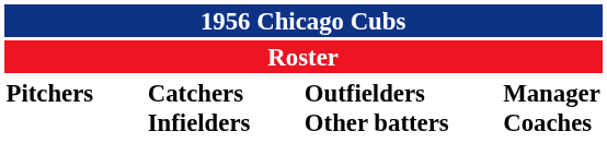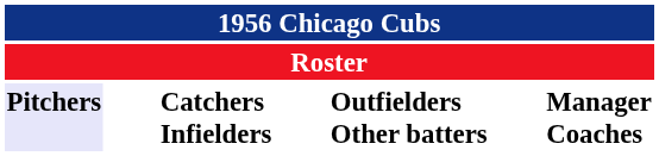Pitchers | column 1: no background -> lavender background
